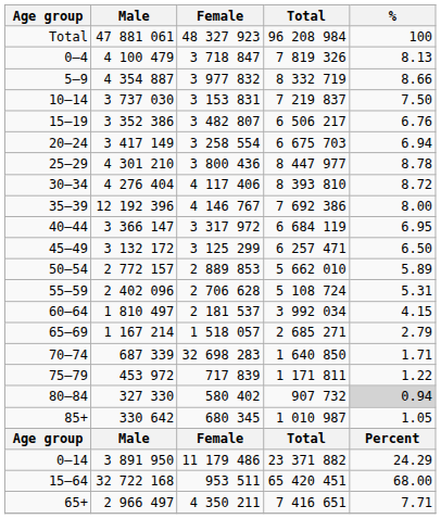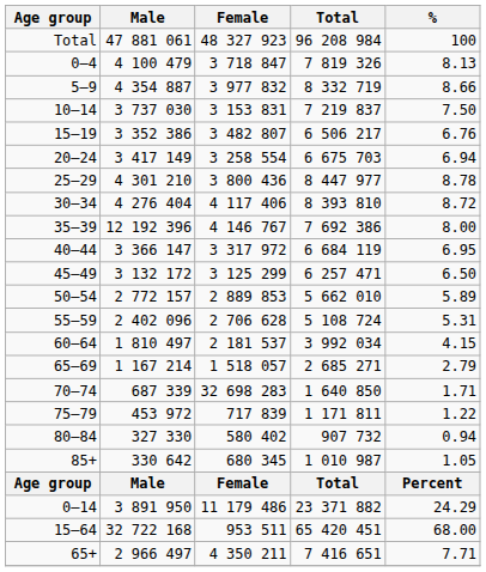80–84 | %: lightgrey background -> no background
